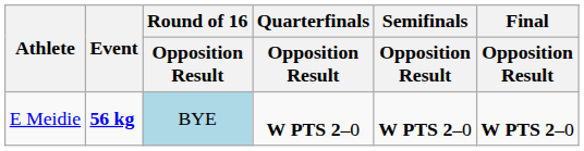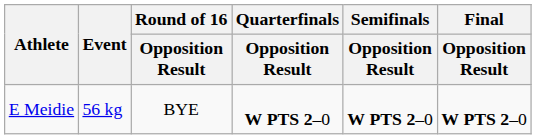E Meidie | Event: bold -> normal
E Meidie | Round of 16 / Opposition Result: lightblue background -> no background
